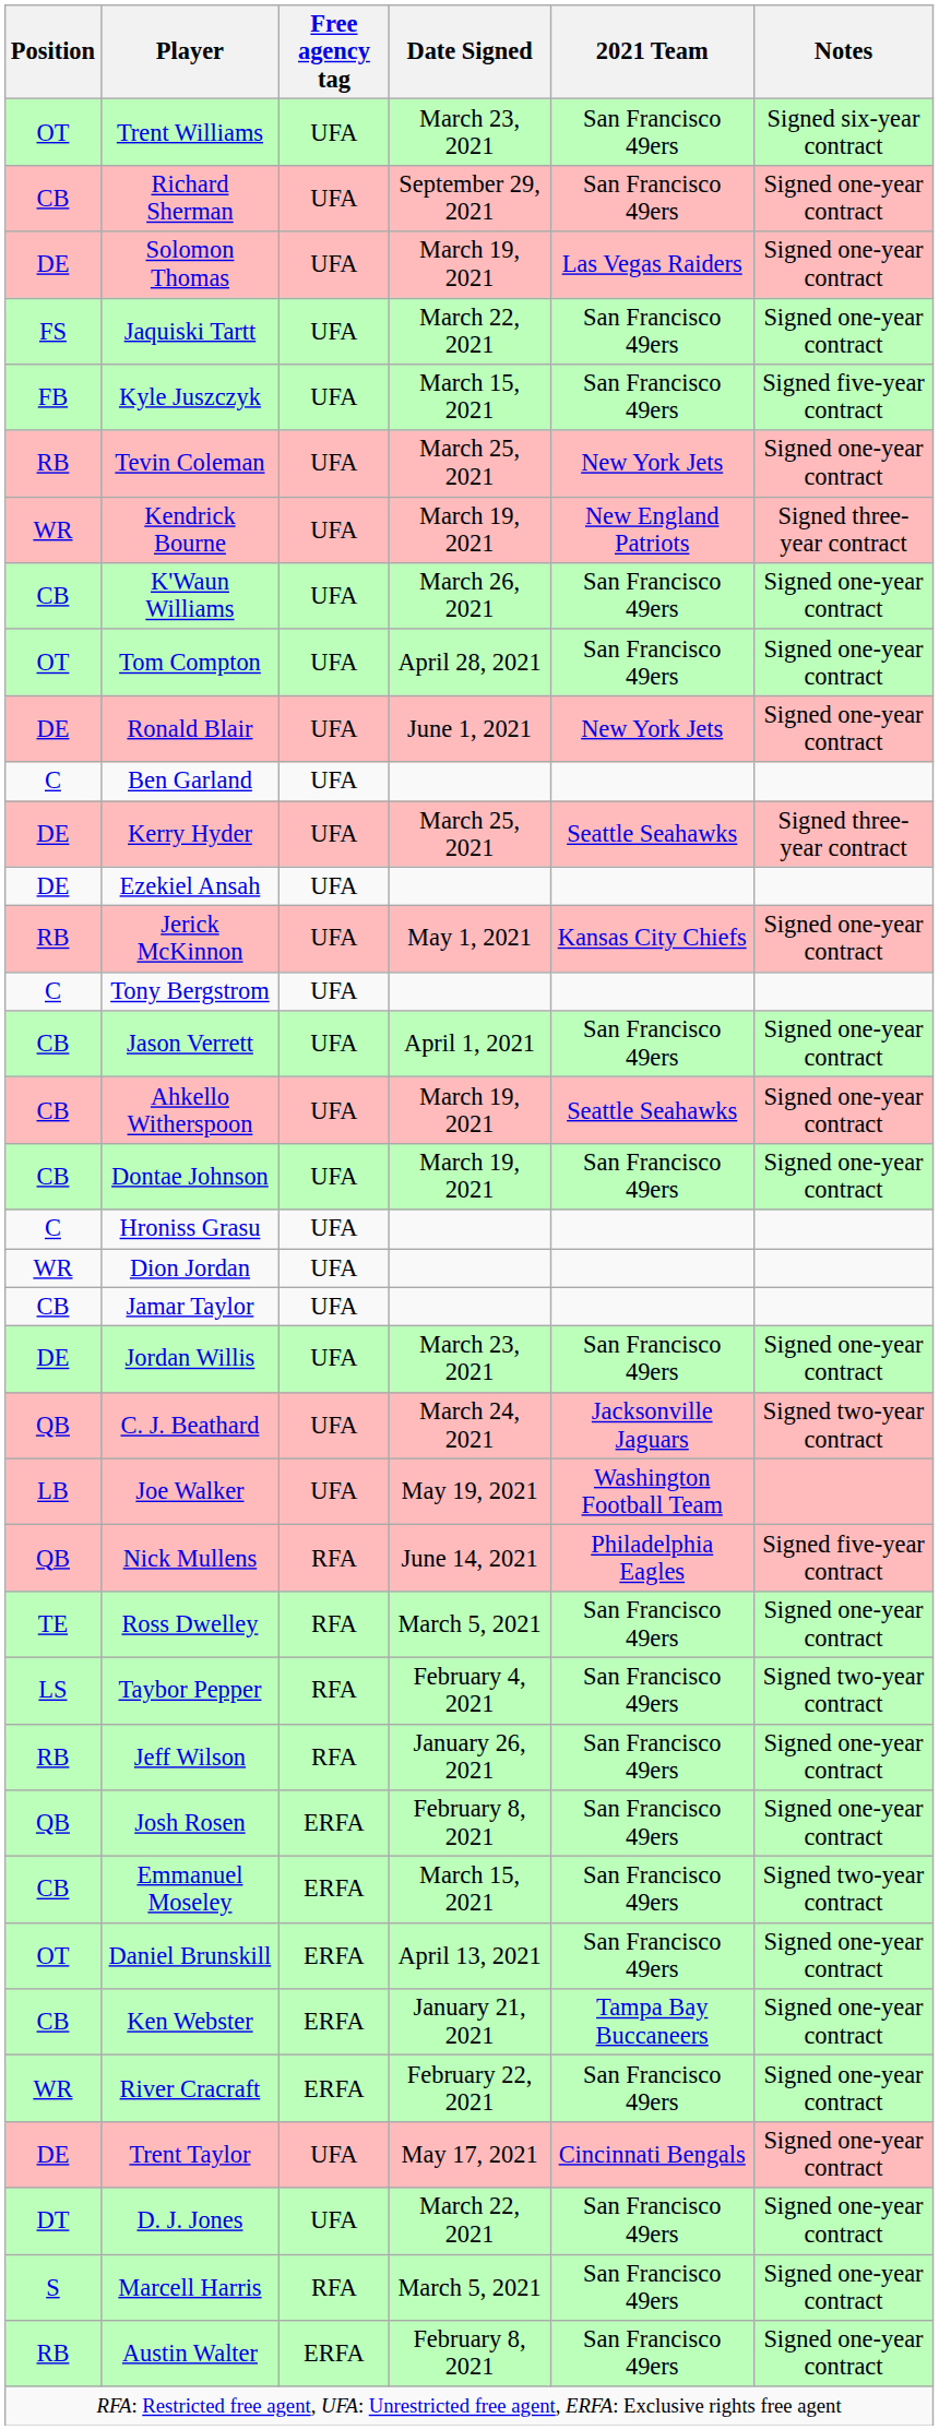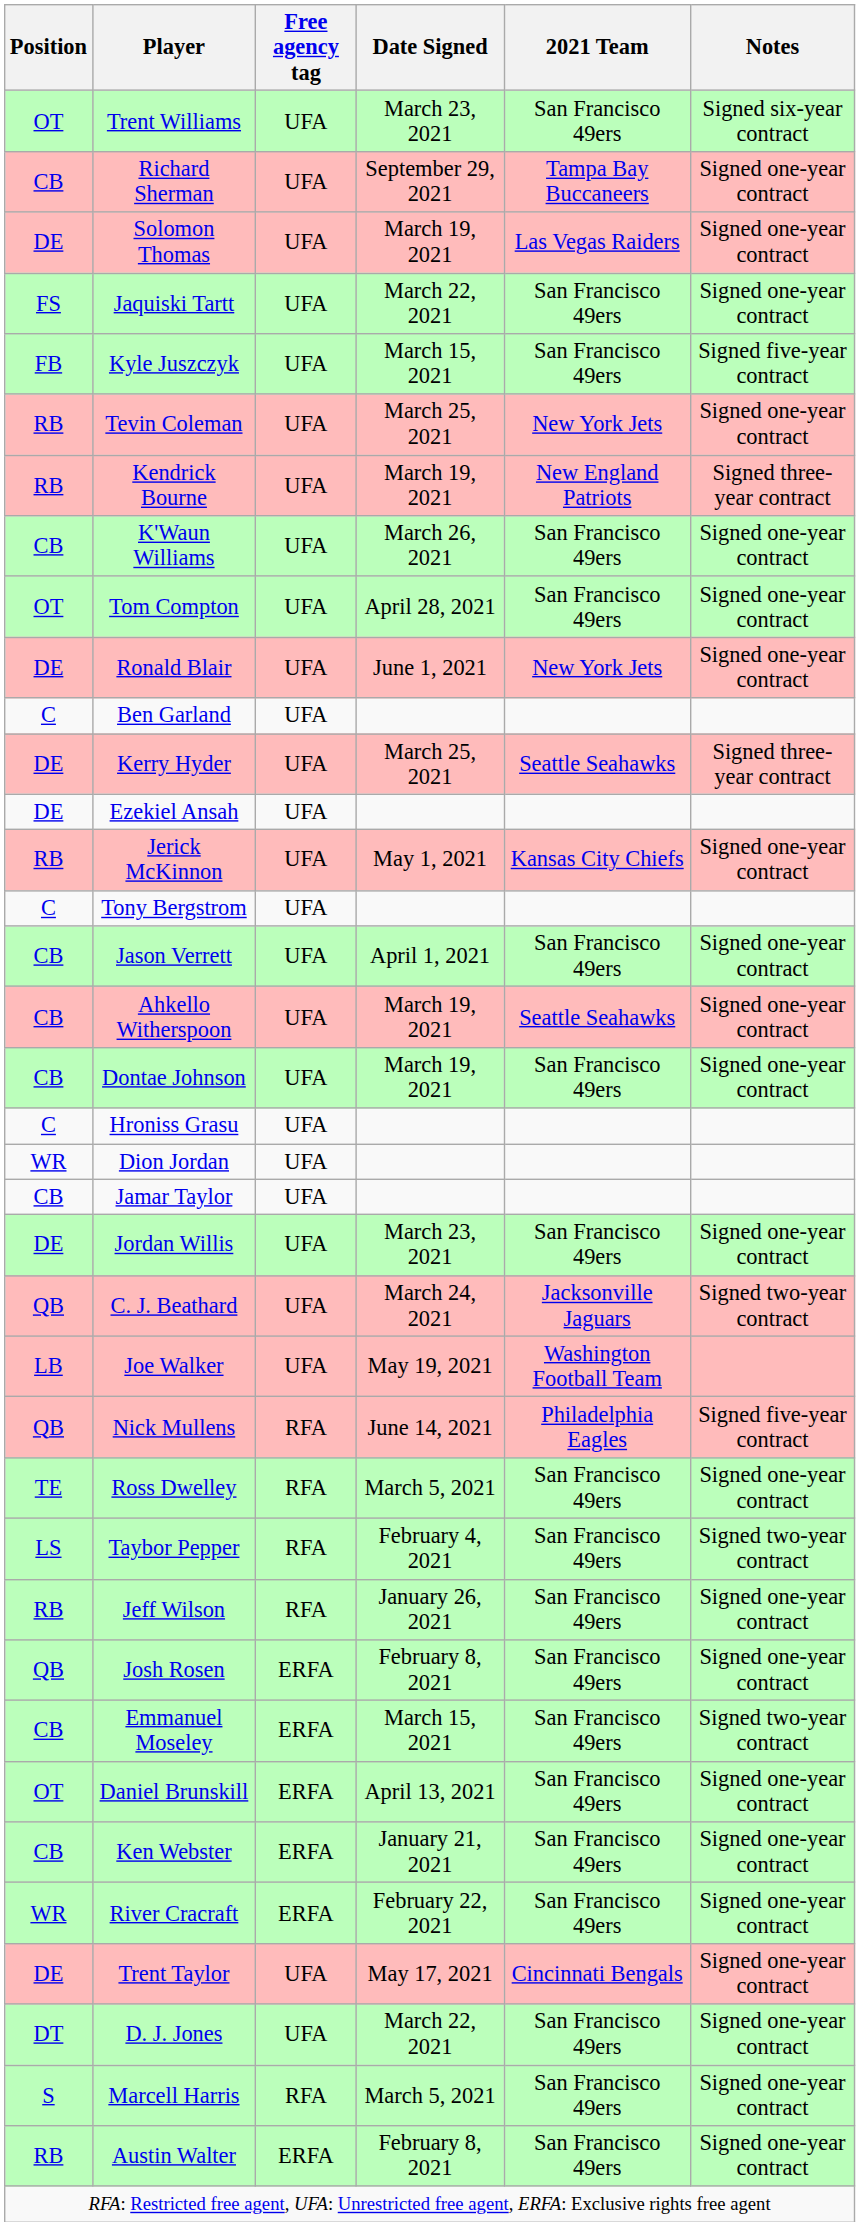Richard Sherman | 2021 Team: San Francisco 49ers -> Tampa Bay Buccaneers
Kendrick Bourne | Position: WR -> RB
Ken Webster | 2021 Team: Tampa Bay Buccaneers -> San Francisco 49ers
